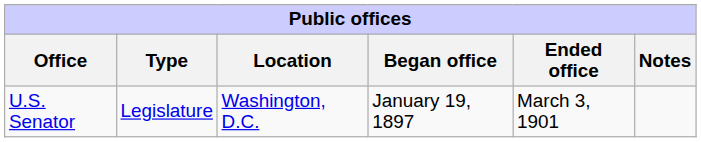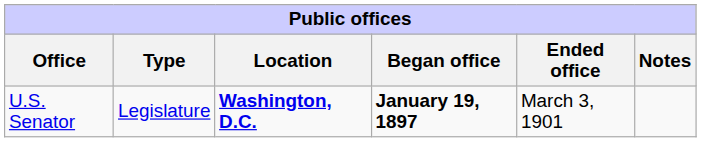U.S. Senator | Location: normal -> bold
U.S. Senator | Began office: normal -> bold
